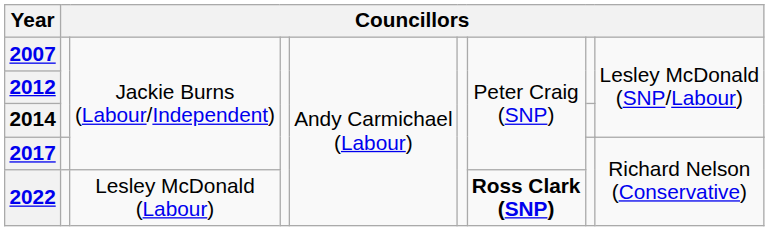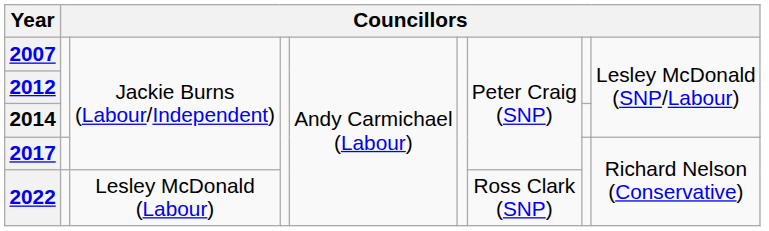2022 | column 7: bold -> normal
